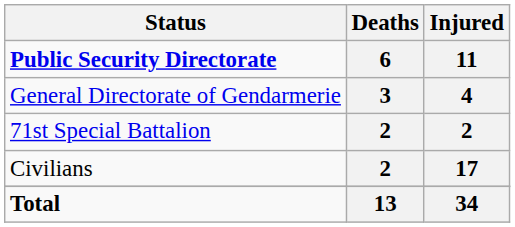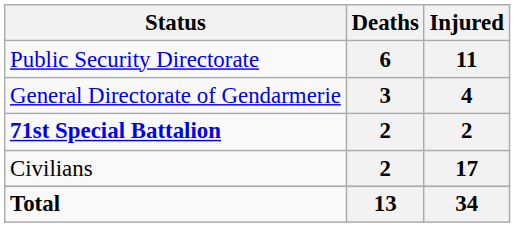Public Security Directorate | Status: bold -> normal
71st Special Battalion | Status: normal -> bold
